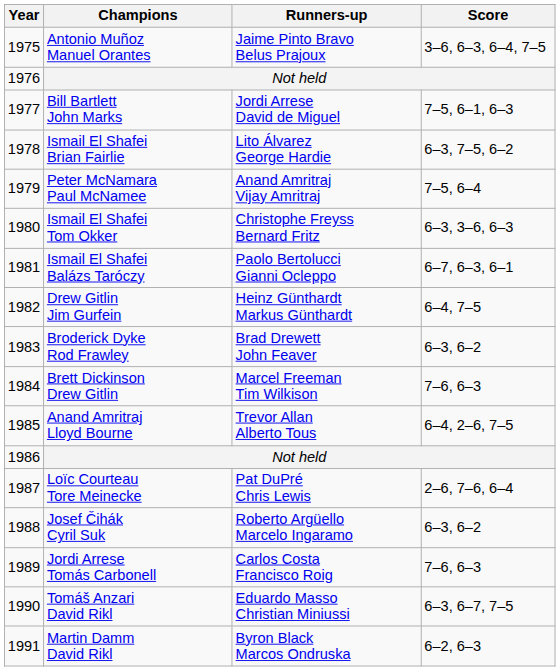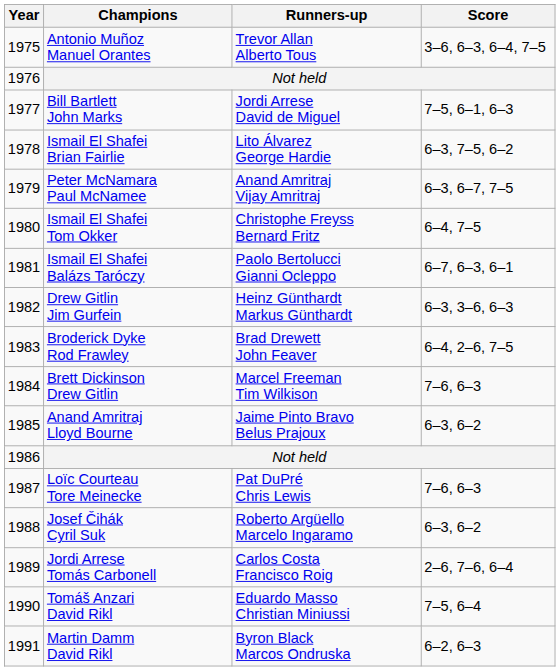Antonio Muñoz Manuel Orantes | Runners-up: Jaime Pinto Bravo Belus Prajoux -> Trevor Allan Alberto Tous
Peter McNamara Paul McNamee | Score: 7–5, 6–4 -> 6–3, 6–7, 7–5
Ismail El Shafei Tom Okker | Score: 6–3, 3–6, 6–3 -> 6–4, 7–5
Drew Gitlin Jim Gurfein | Score: 6–4, 7–5 -> 6–3, 3–6, 6–3
Broderick Dyke Rod Frawley | Score: 6–3, 6–2 -> 6–4, 2–6, 7–5
Anand Amritraj Lloyd Bourne | Runners-up: Trevor Allan Alberto Tous -> Jaime Pinto Bravo Belus Prajoux
Anand Amritraj Lloyd Bourne | Score: 6–4, 2–6, 7–5 -> 6–3, 6–2
Loïc Courteau Tore Meinecke | Score: 2–6, 7–6, 6–4 -> 7–6, 6–3
Jordi Arrese Tomás Carbonell | Score: 7–6, 6–3 -> 2–6, 7–6, 6–4
Tomáš Anzari David Rikl | Score: 6–3, 6–7, 7–5 -> 7–5, 6–4
